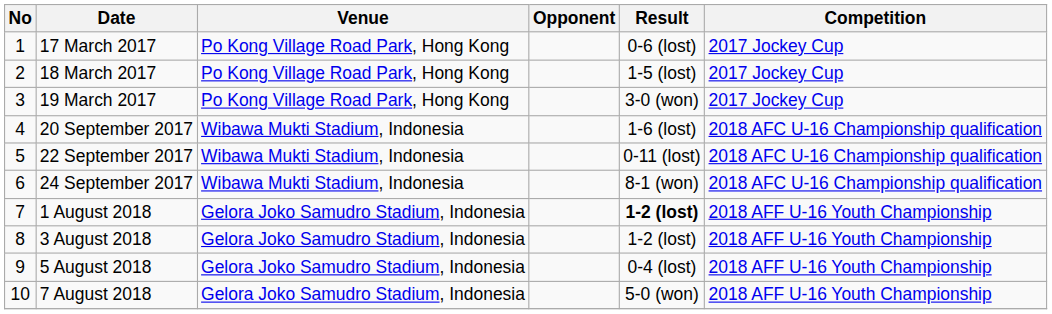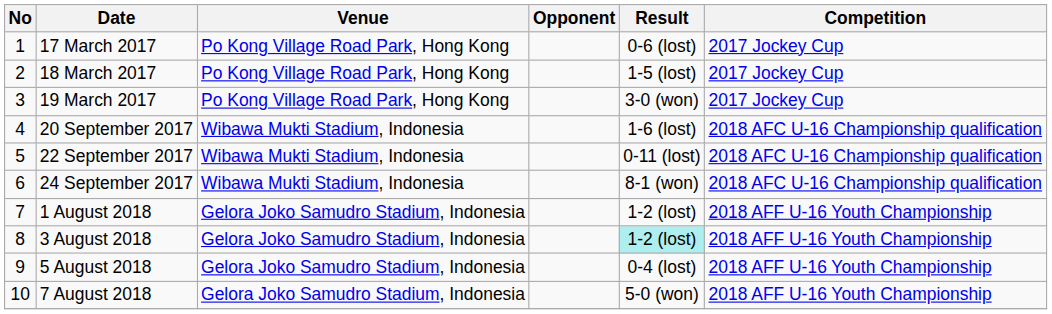1 August 2018 | Result: bold -> normal
3 August 2018 | Result: no background -> paleturquoise background
